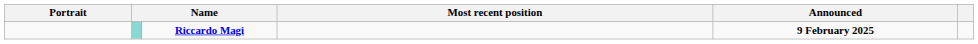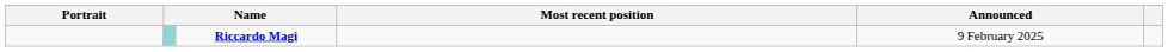Riccardo Magi | Announced: bold -> normal
